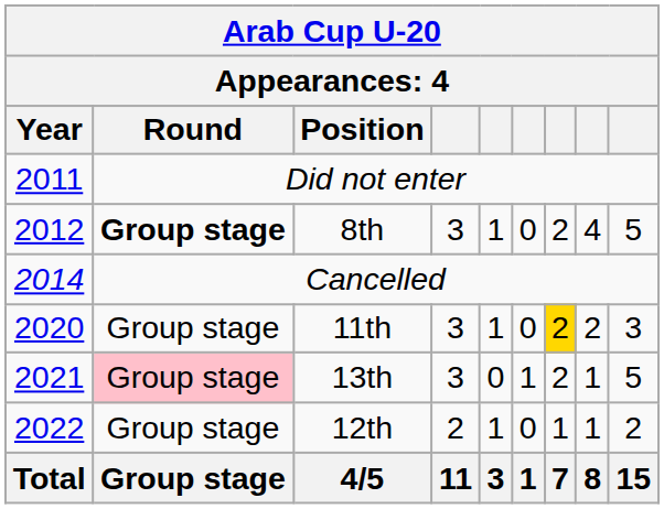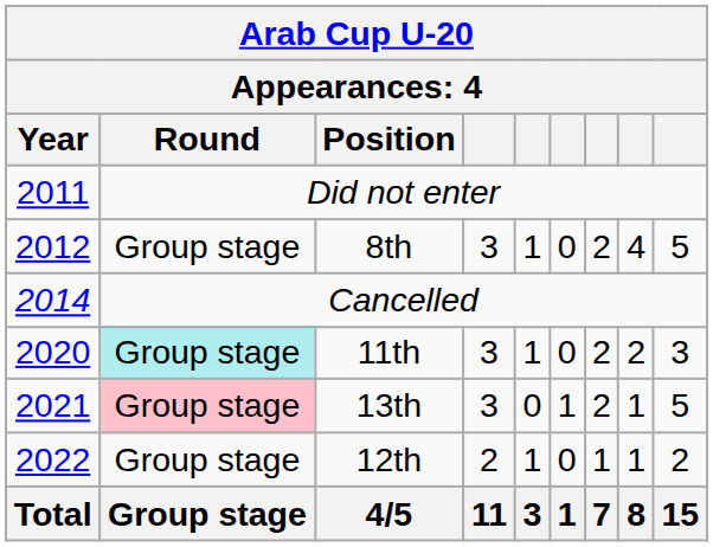8th | Round: bold -> normal
11th | Round: no background -> paleturquoise background
11th | column 7: gold background -> no background
